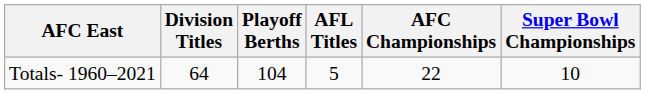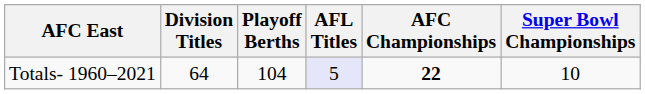row 2 | AFL Titles: no background -> lavender background
row 2 | AFC Championships: normal -> bold
